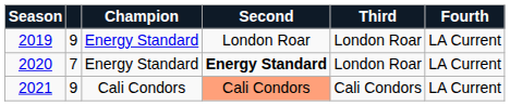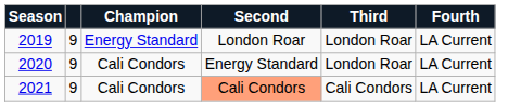row 3 | column 2: 7 -> 9
row 3 | Champion: Energy Standard -> Cali Condors
row 3 | Second: bold -> normal
